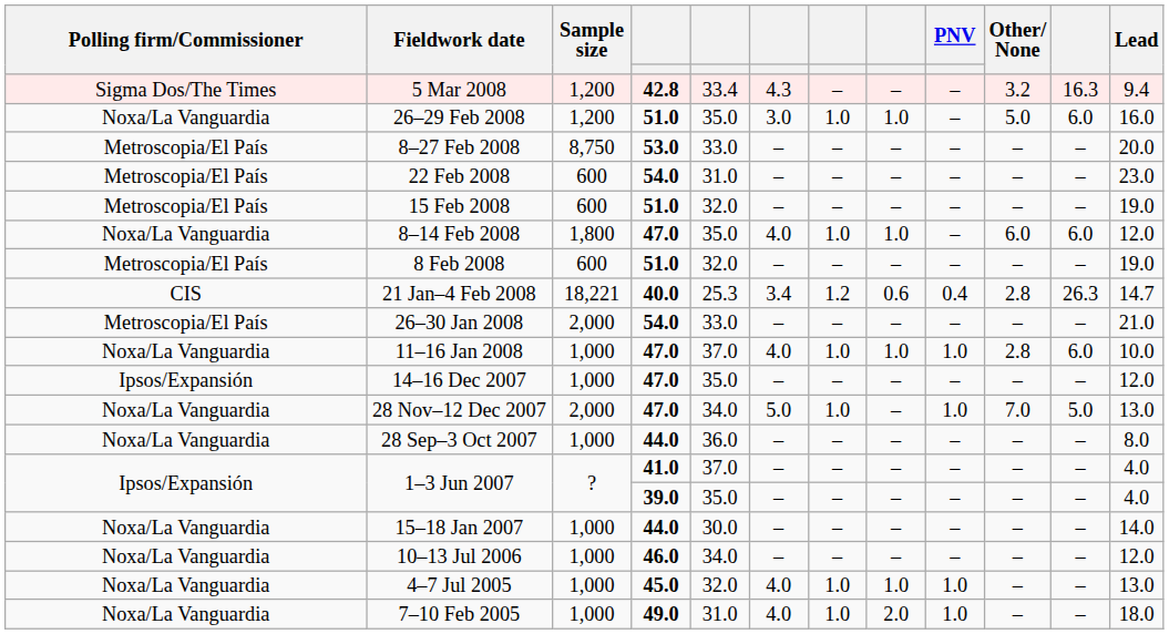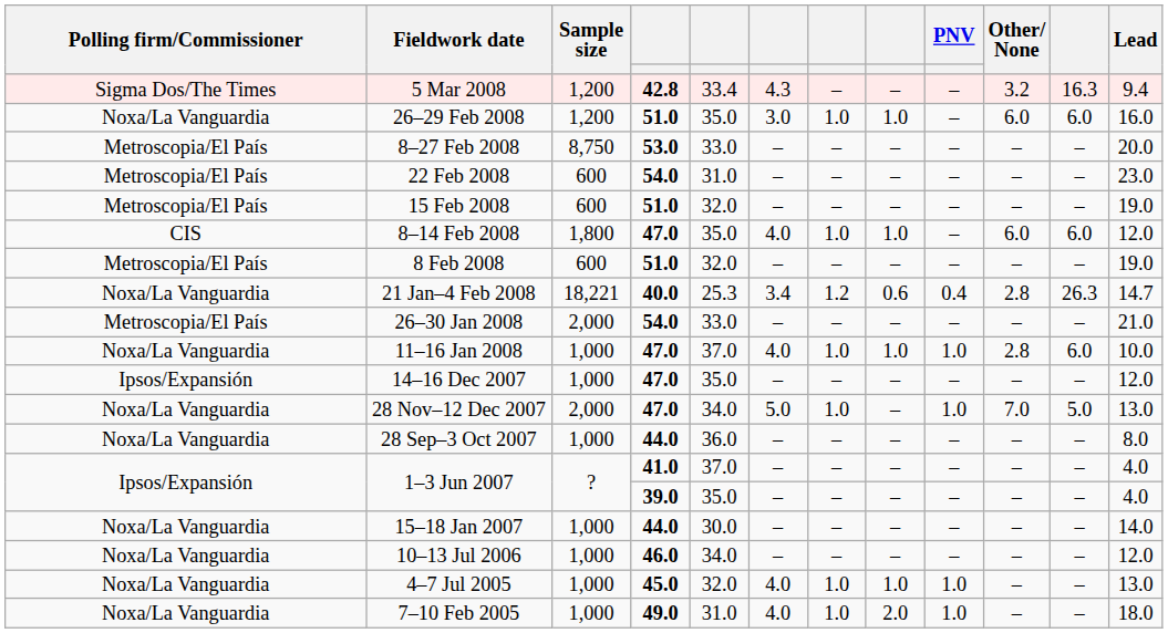26–29 Feb 2008 | Other/ None: 5.0 -> 6.0
8–14 Feb 2008 | Polling firm/Commissioner: Noxa/La Vanguardia -> CIS
21 Jan–4 Feb 2008 | Polling firm/Commissioner: CIS -> Noxa/La Vanguardia
